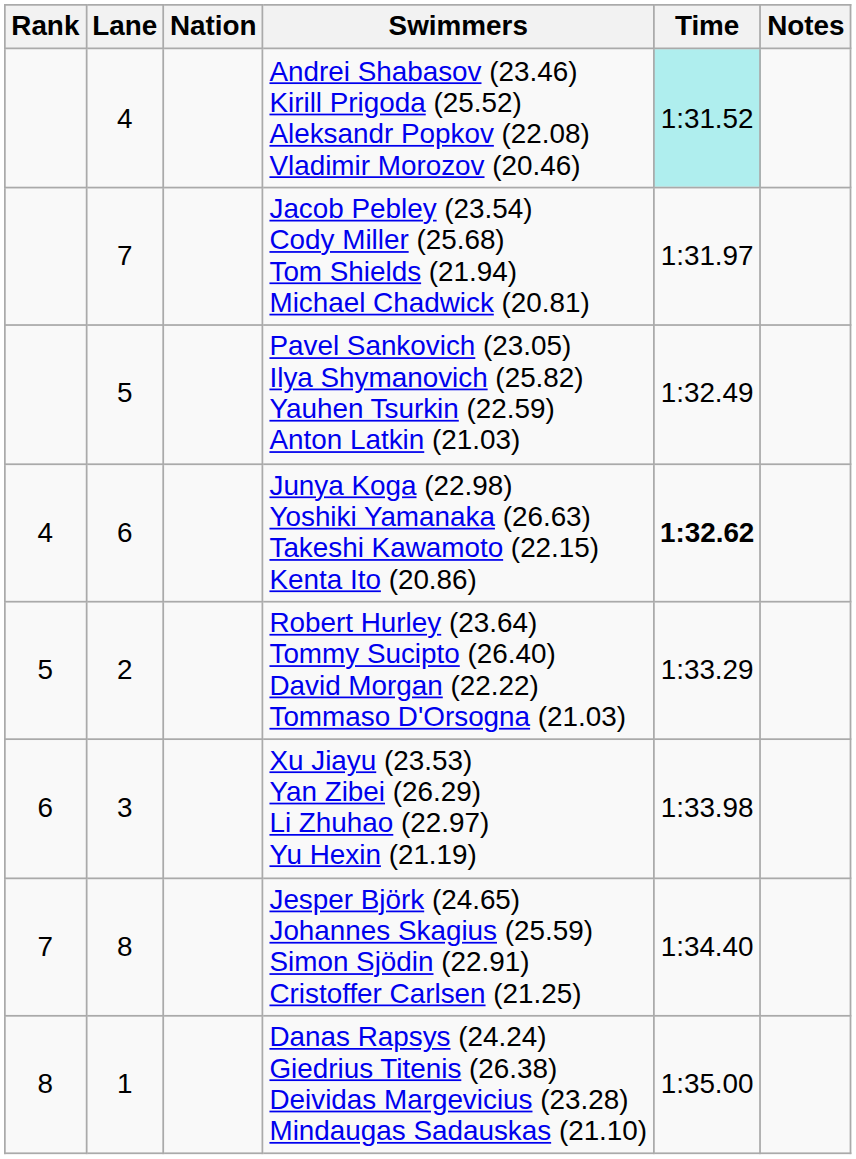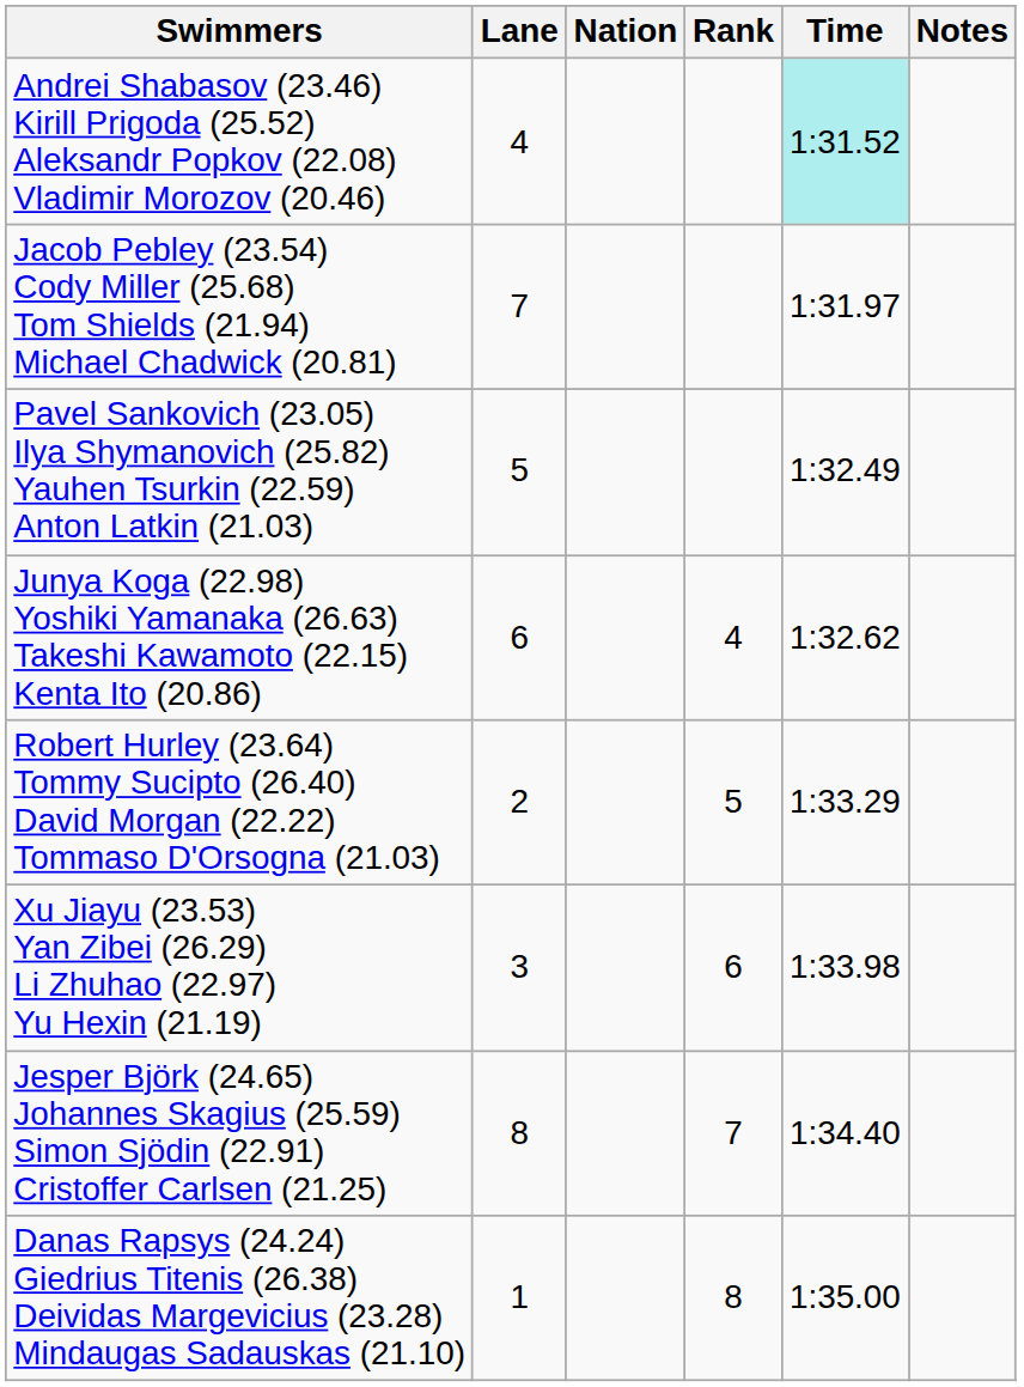columns swapped: Rank <-> Swimmers
row 5 | Time: bold -> normal
